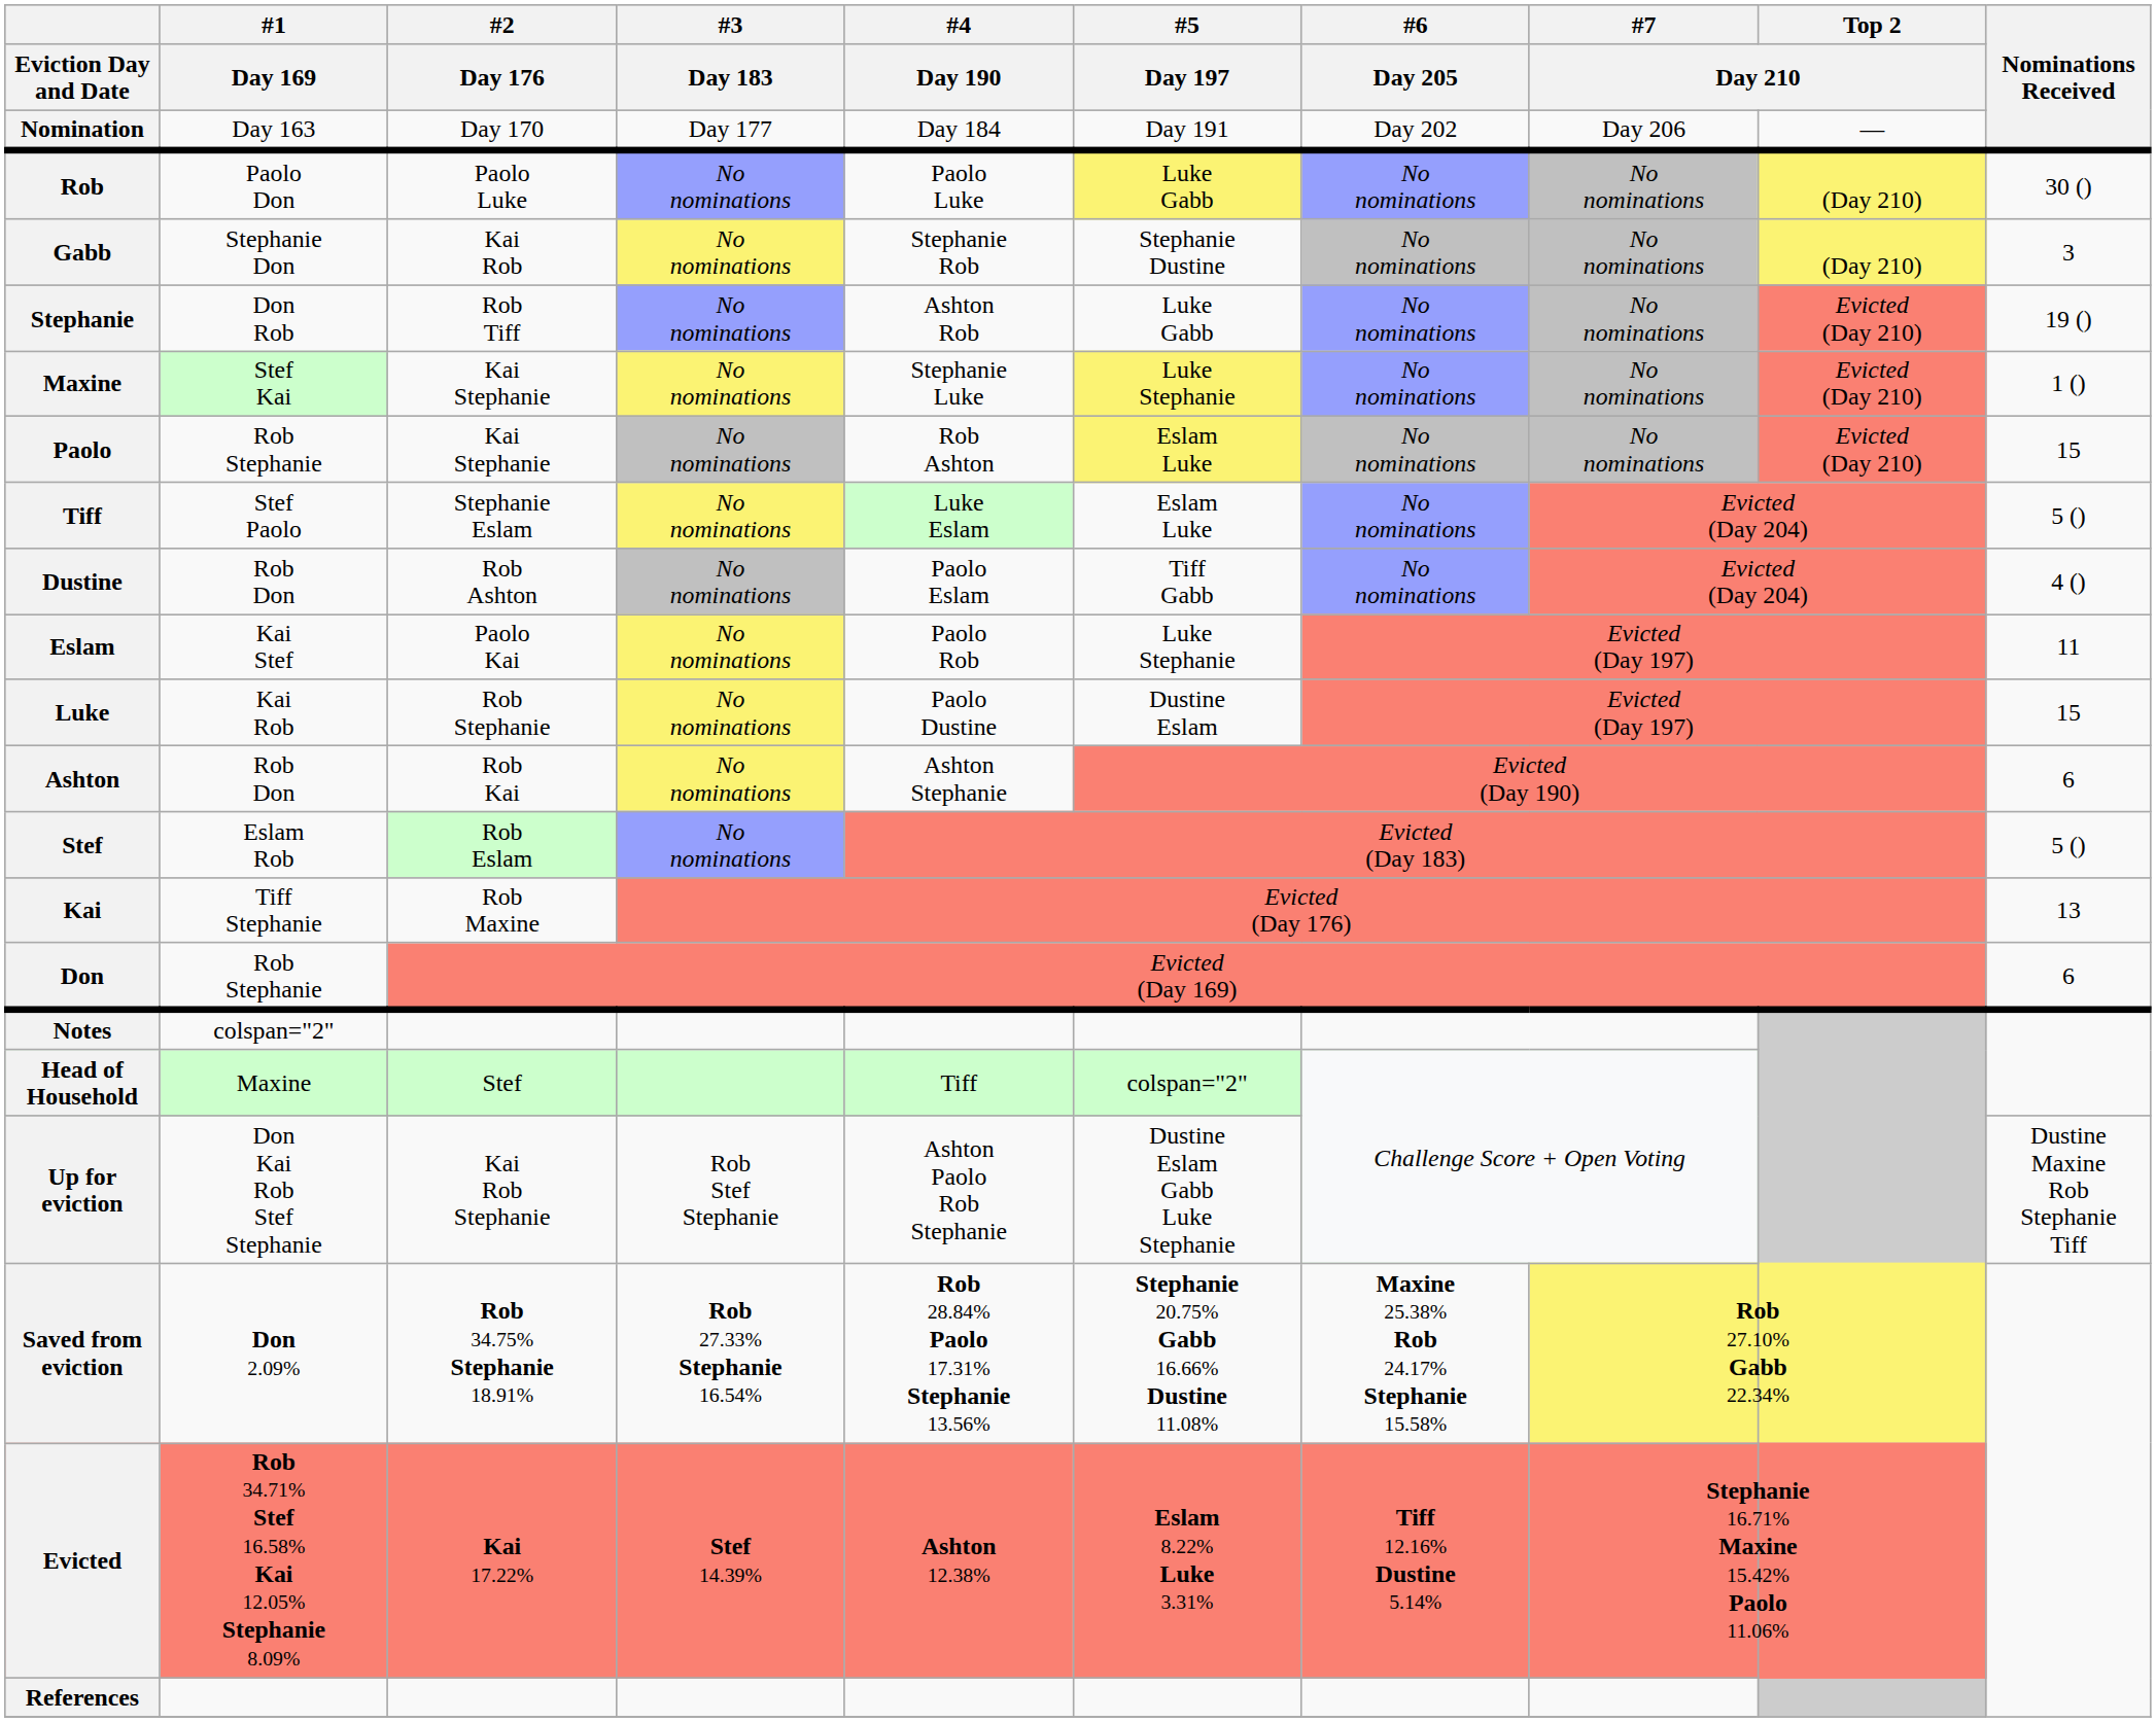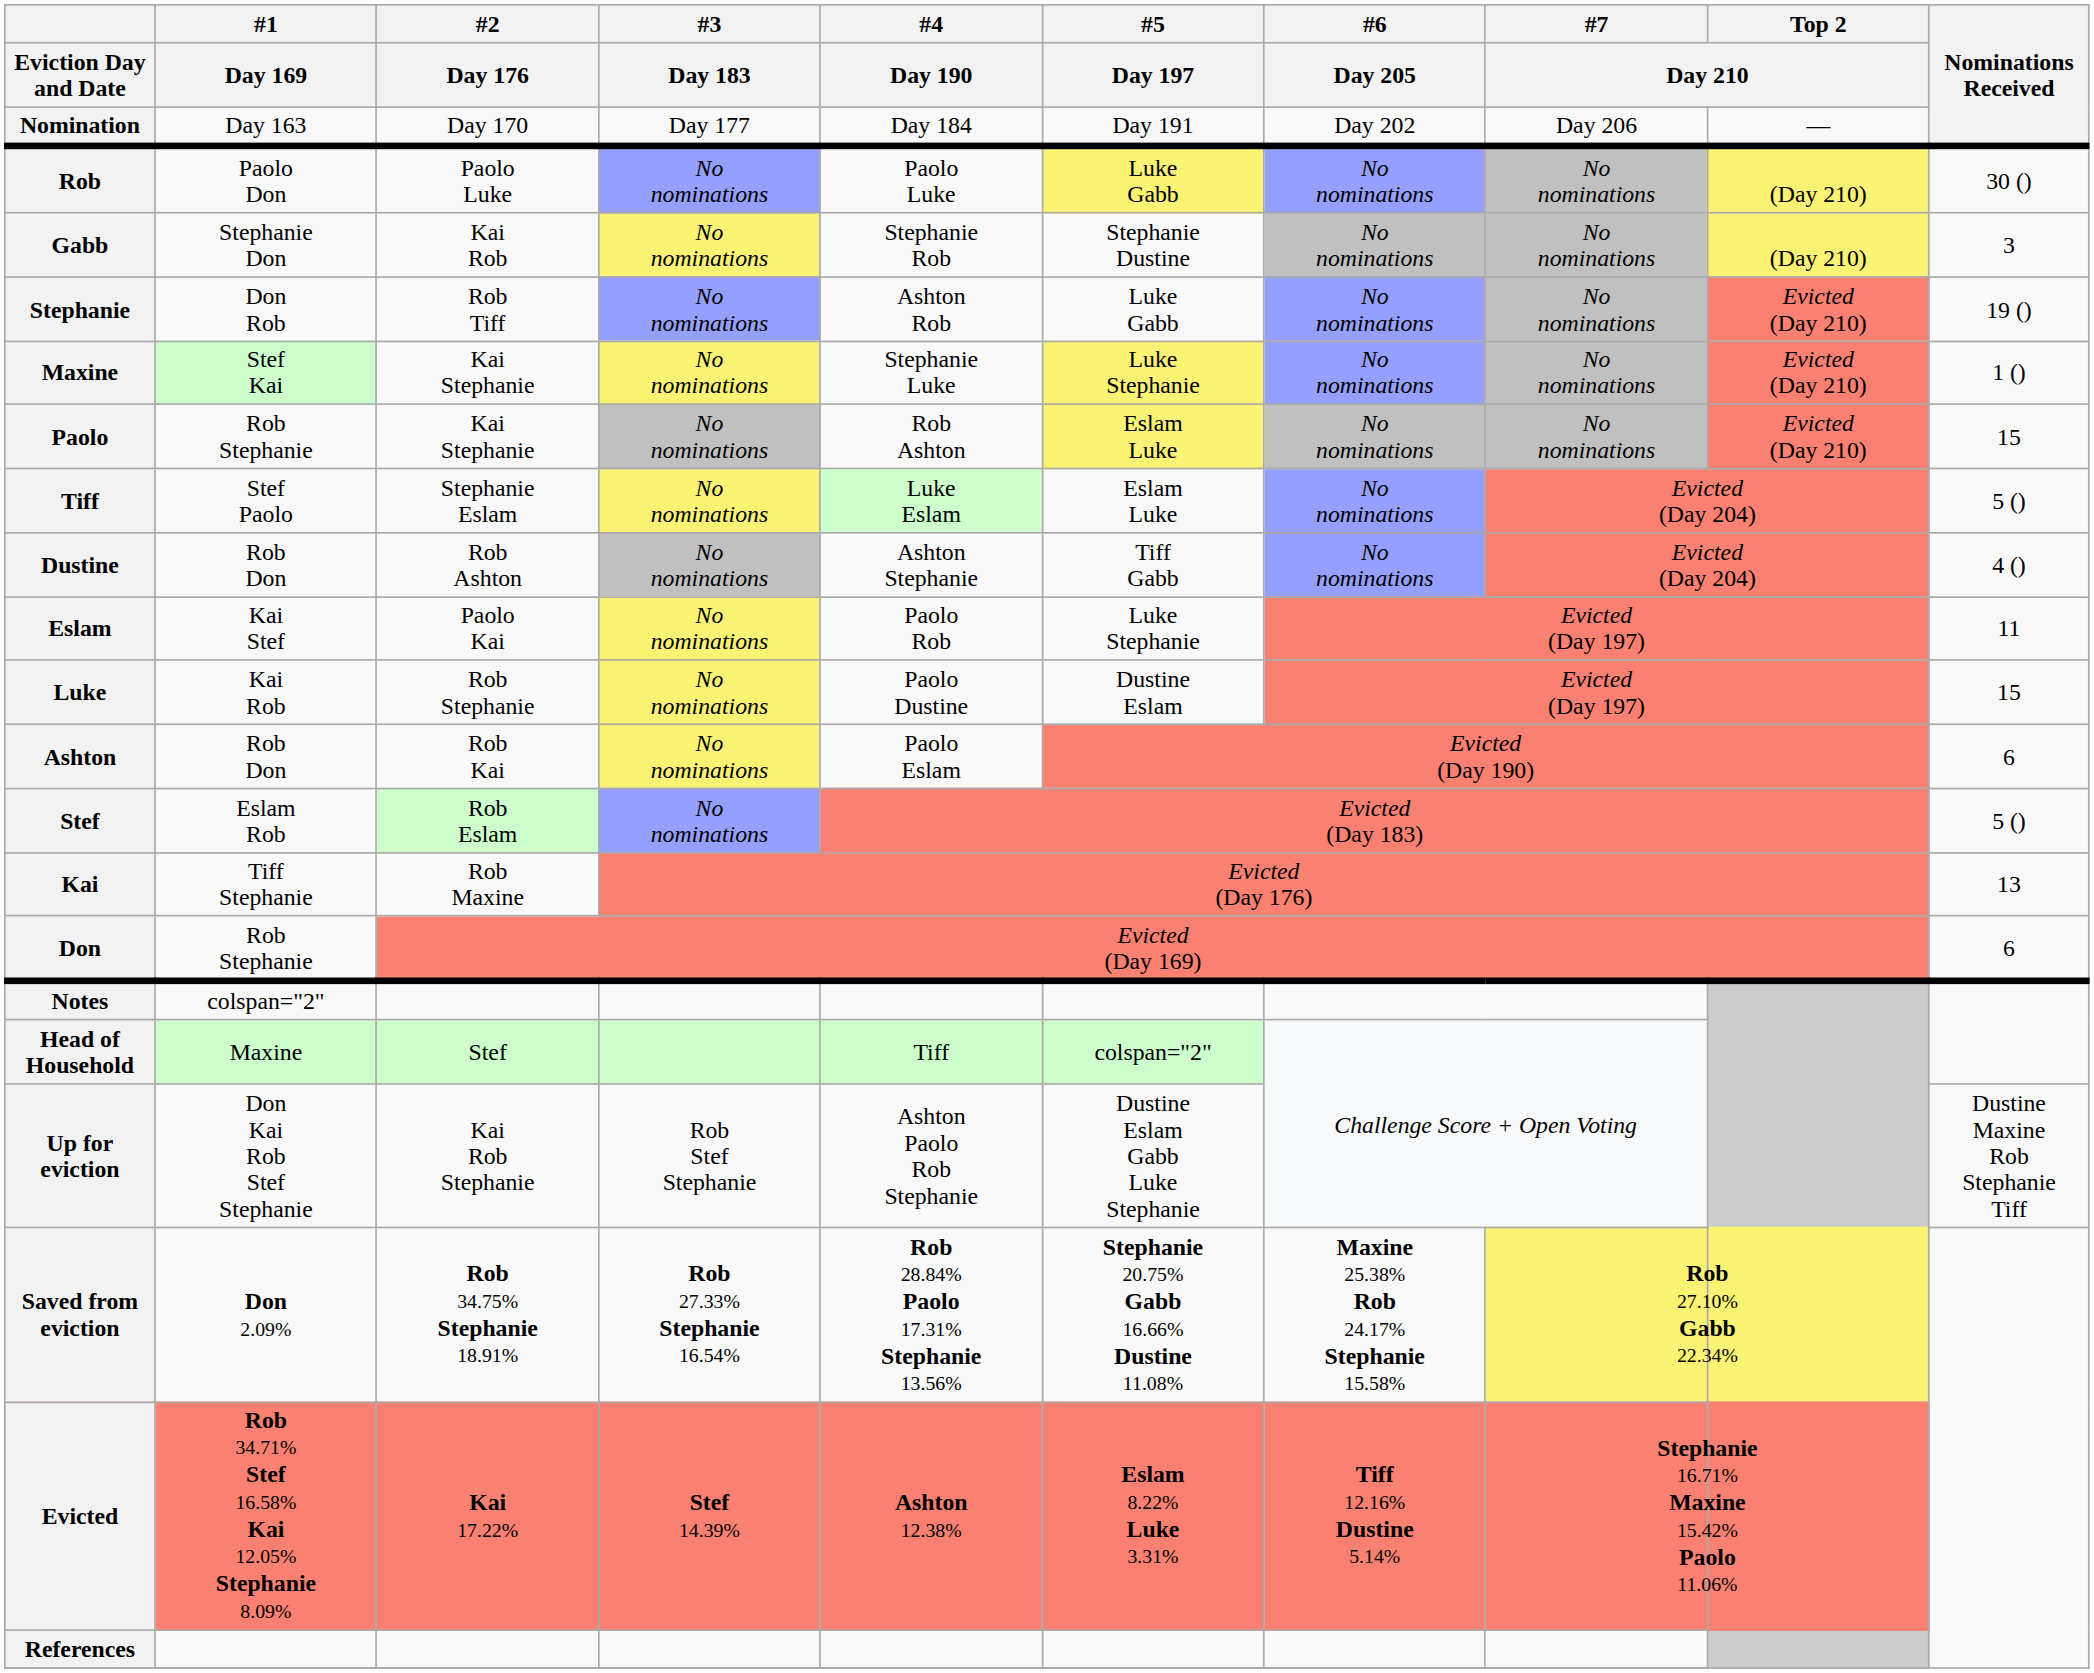Dustine | #4 / Day 190: Paolo Eslam -> Ashton Stephanie
Ashton | #4 / Day 190: Ashton Stephanie -> Paolo Eslam
